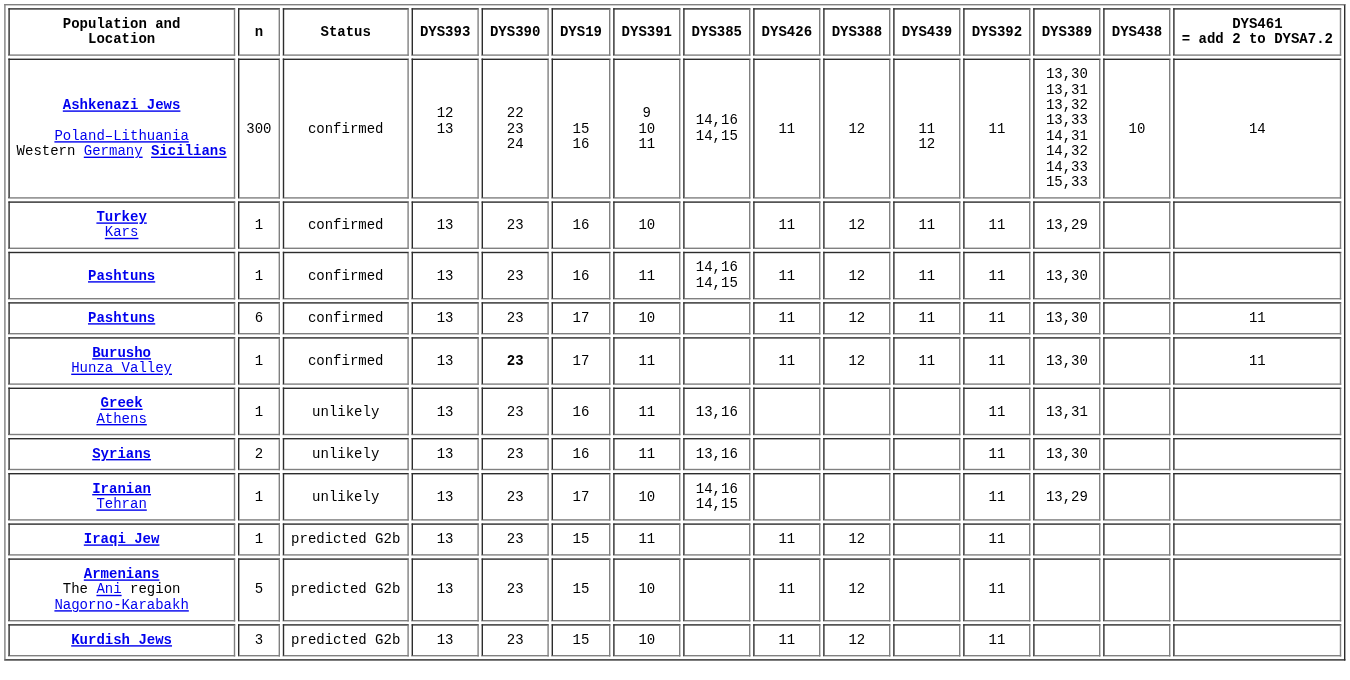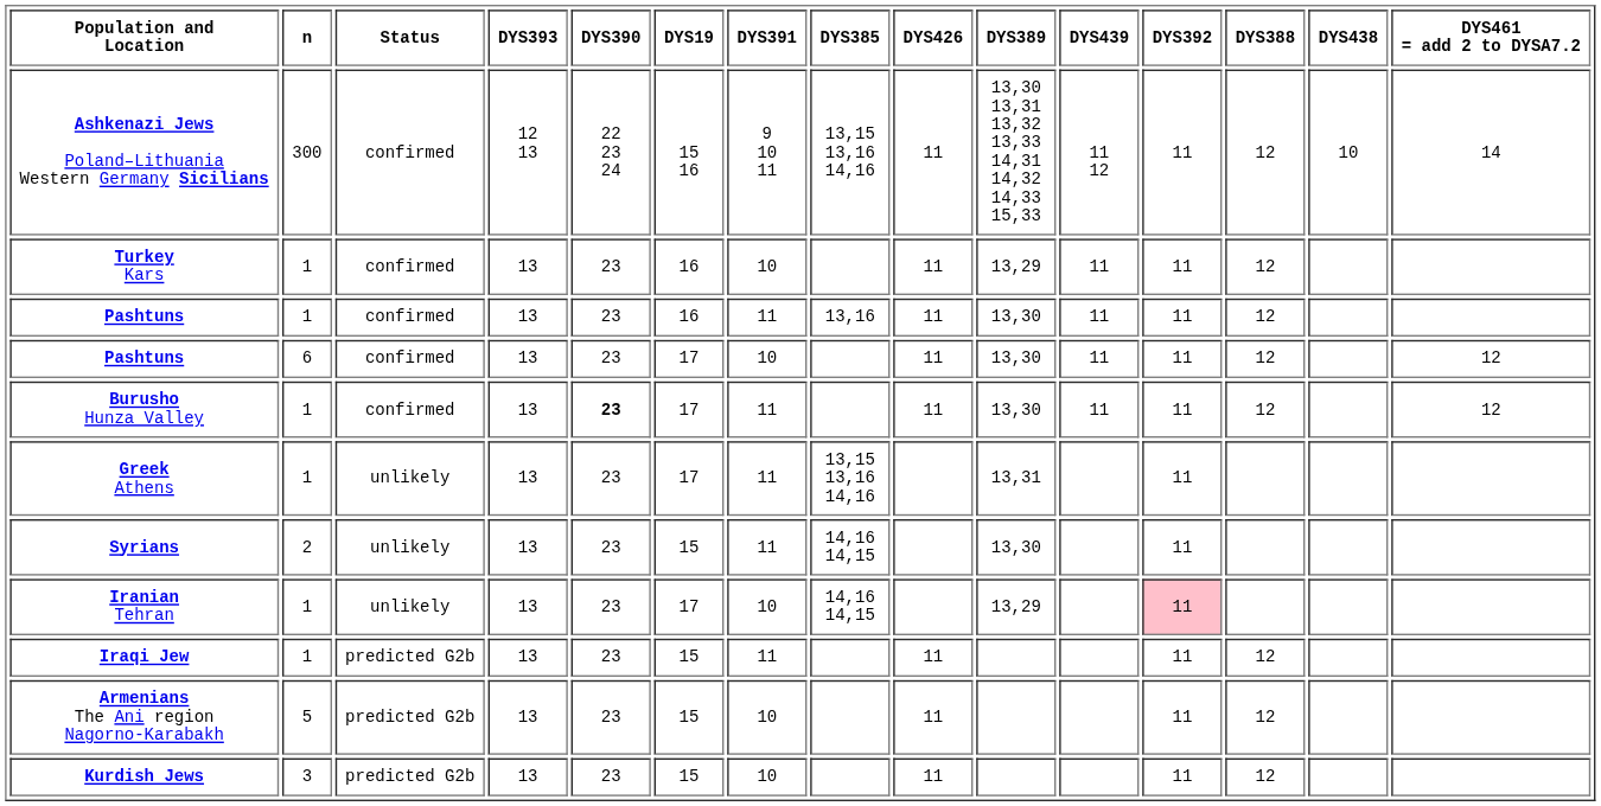columns swapped: DYS388 <-> DYS389
Ashkenazi Jews Poland–Lithuania Western Germany Sicilians | DYS385: 14,16 14,15 -> 13,15 13,16 14,16
Pashtuns / 1 | DYS385: 14,16 14,15 -> 13,16
Pashtuns / 6 | DYS461 = add 2 to DYSA7.2: 11 -> 12
Burusho Hunza Valley | DYS461 = add 2 to DYSA7.2: 11 -> 12
Greek Athens | DYS19: 16 -> 17
Greek Athens | DYS385: 13,16 -> 13,15 13,16 14,16
Syrians | DYS19: 16 -> 15
Syrians | DYS385: 13,16 -> 14,16 14,15
Iranian Tehran | DYS392: no background -> pink background
